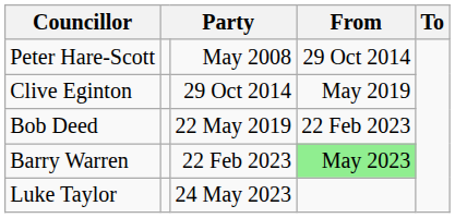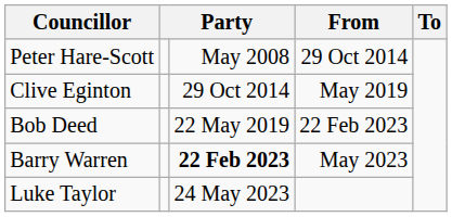Barry Warren | column 3: normal -> bold
Barry Warren | From: lightgreen background -> no background
